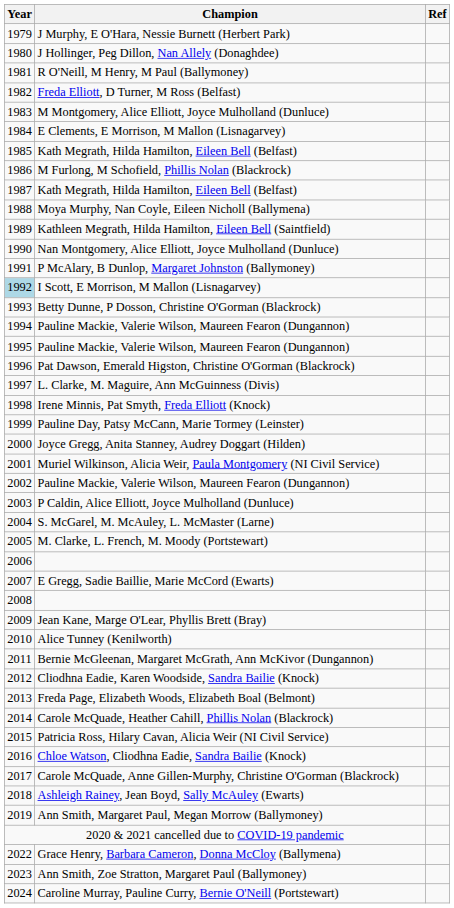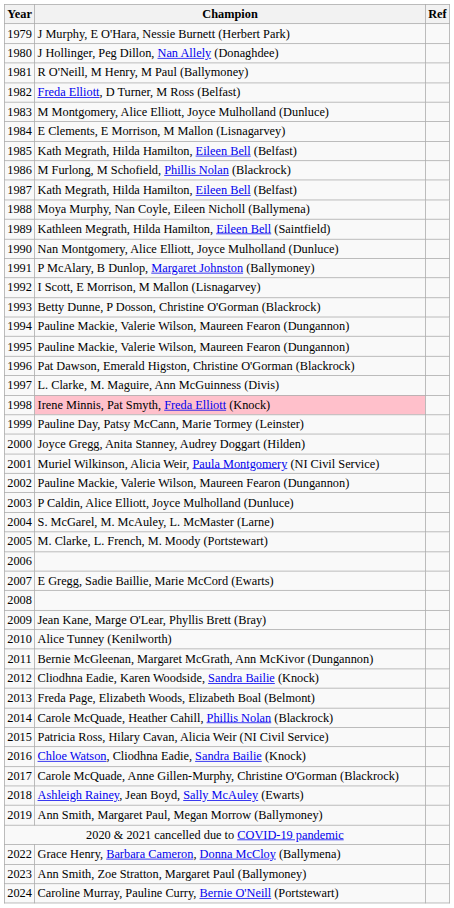I Scott, E Morrison, M Mallon (Lisnagarvey) | Year: lightblue background -> no background
Irene Minnis, Pat Smyth, Freda Elliott (Knock) | Champion: no background -> pink background
